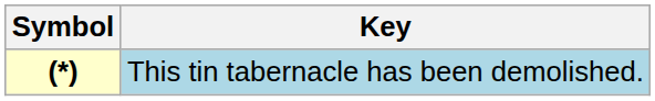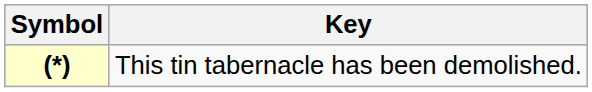(*) | Key: lightblue background -> no background
